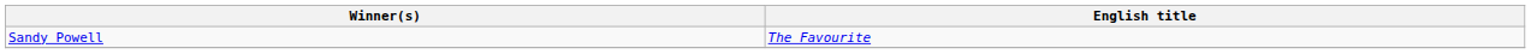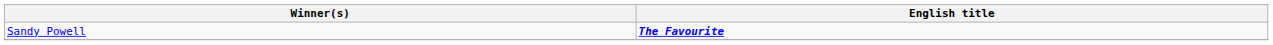Sandy Powell | English title: normal -> bold
